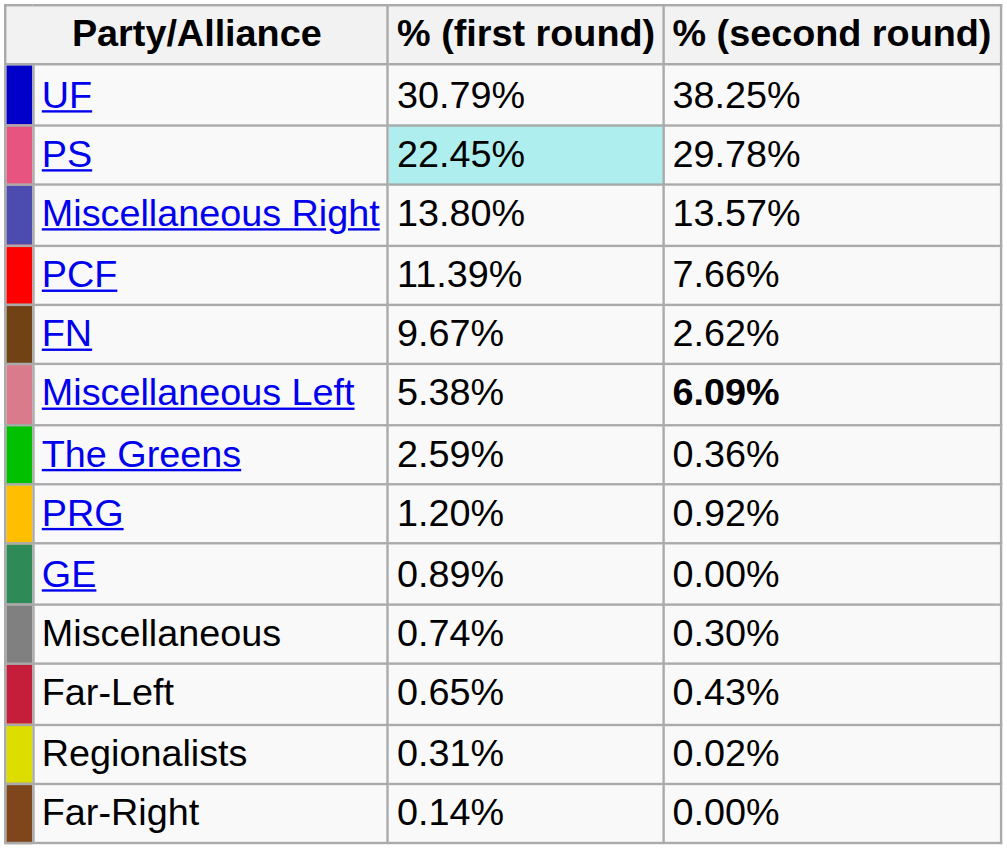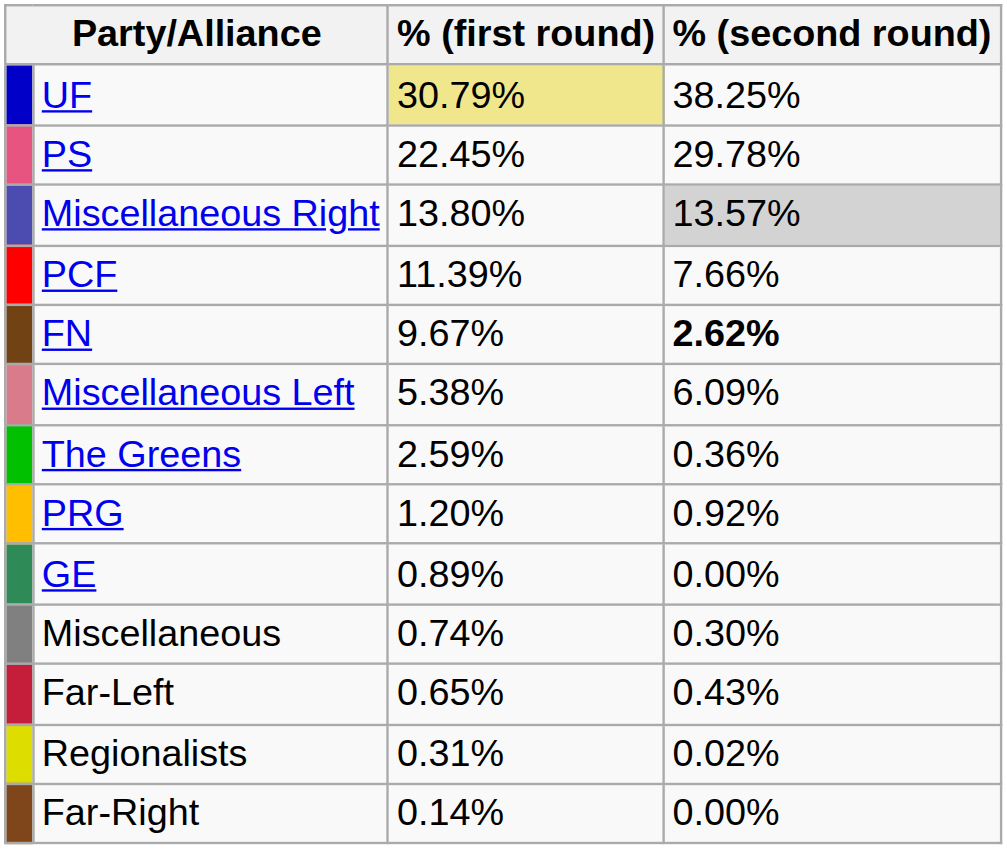UF | % (first round): no background -> khaki background
PS | % (first round): paleturquoise background -> no background
Miscellaneous Right | % (second round): no background -> lightgrey background
FN | % (second round): normal -> bold
Miscellaneous Left | % (second round): bold -> normal
